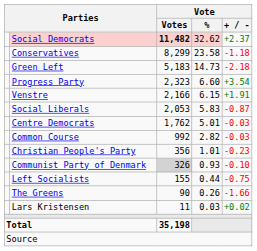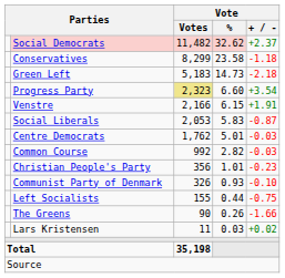Social Democrats | Vote / Votes: bold -> normal
Progress Party | Vote / Votes: no background -> khaki background
Communist Party of Denmark | Vote / Votes: lightgrey background -> no background
